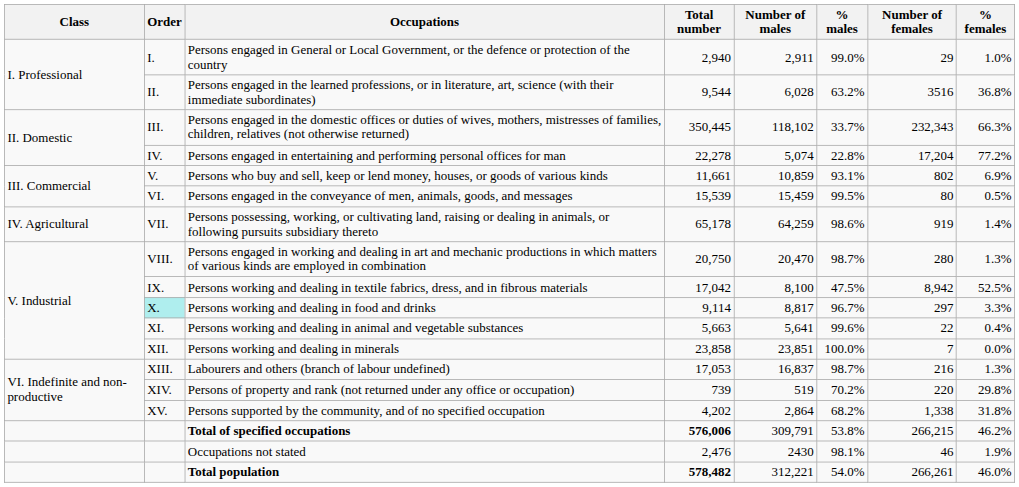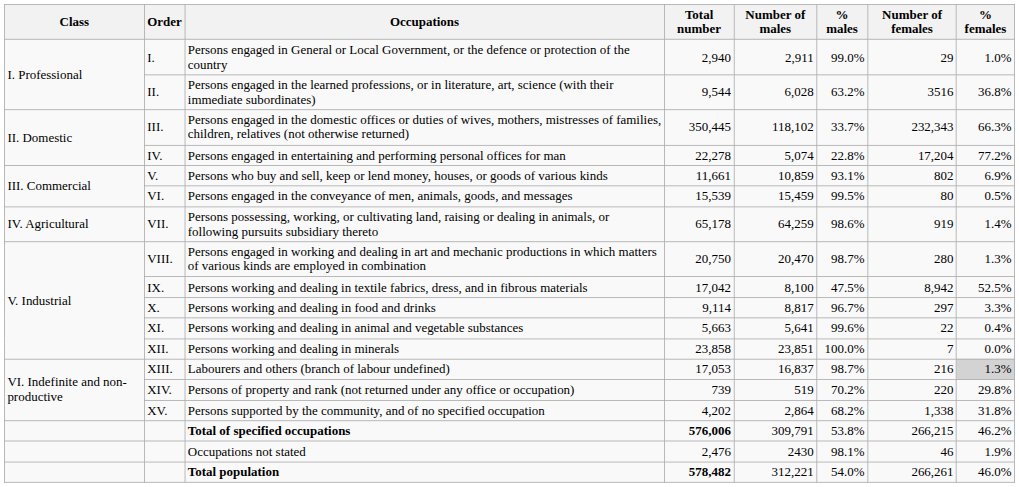Persons working and dealing in food and drinks | Order: paleturquoise background -> no background
Labourers and others (branch of labour undefined) | % females: no background -> lightgrey background
